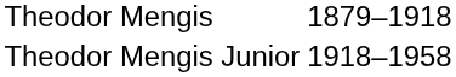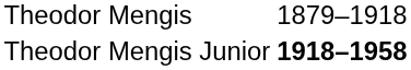Theodor Mengis Junior | column 2: normal -> bold
